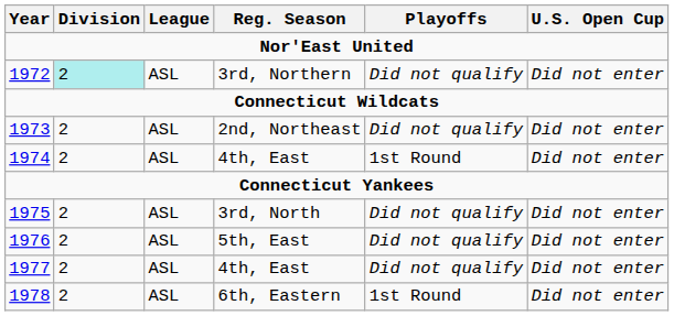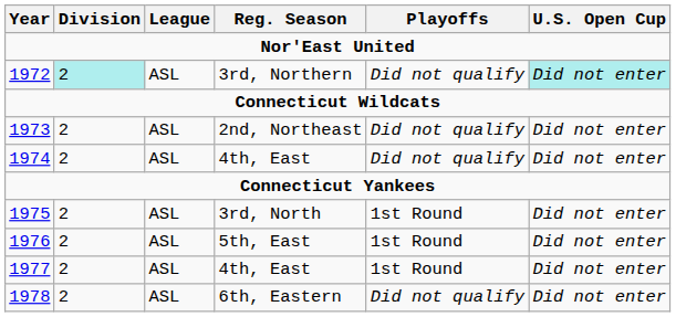3rd, Northern | U.S. Open Cup: no background -> paleturquoise background
1974 / 4th, East | Playoffs: 1st Round -> Did not qualify
3rd, North | Playoffs: Did not qualify -> 1st Round
5th, East | Playoffs: Did not qualify -> 1st Round
1977 / 4th, East | Playoffs: Did not qualify -> 1st Round
6th, Eastern | Playoffs: 1st Round -> Did not qualify
